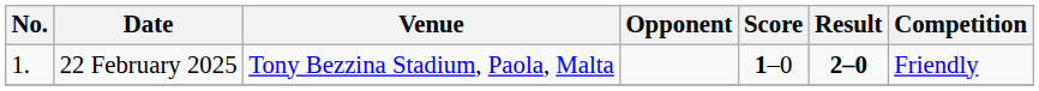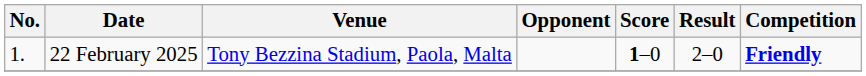22 February 2025 | Result: bold -> normal
22 February 2025 | Competition: normal -> bold
